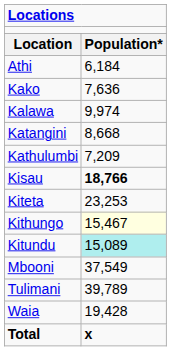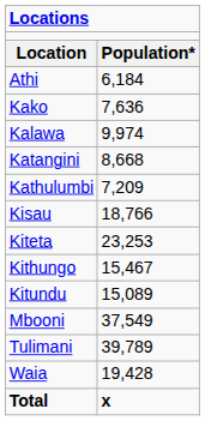Kisau | column 2: bold -> normal
Kithungo | column 2: lightyellow background -> no background
Kitundu | column 2: paleturquoise background -> no background
